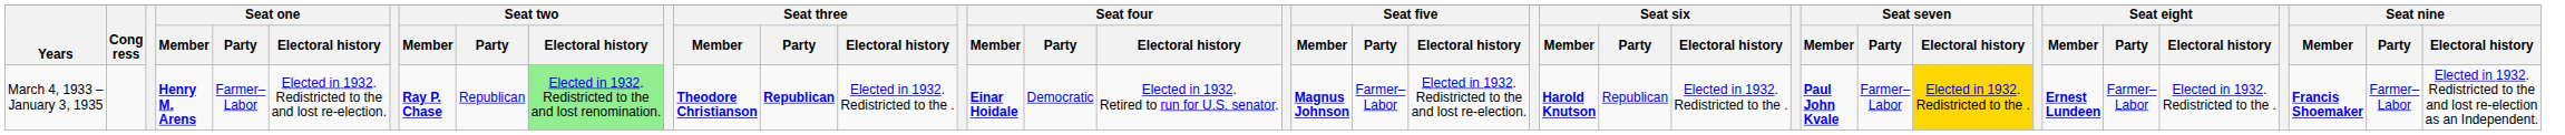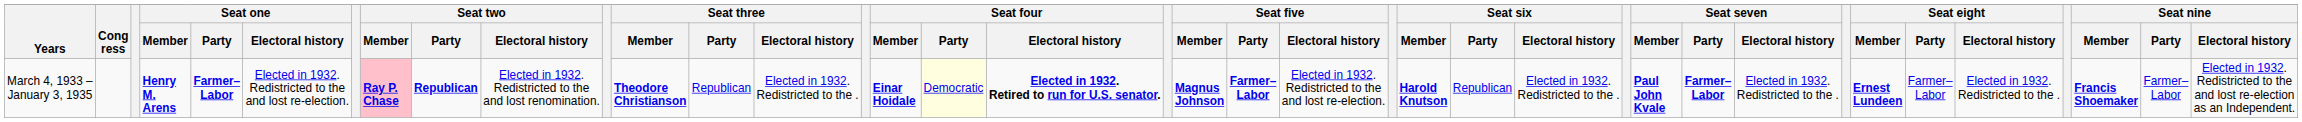March 4, 1933 – January 3, 1935 | Seat one / Party: normal -> bold
March 4, 1933 – January 3, 1935 | Seat two / Member: no background -> pink background
March 4, 1933 – January 3, 1935 | Seat two / Party: normal -> bold
March 4, 1933 – January 3, 1935 | Seat two / Electoral history: lightgreen background -> no background
March 4, 1933 – January 3, 1935 | Seat three / Party: bold -> normal
March 4, 1933 – January 3, 1935 | Seat four / Party: no background -> lightyellow background
March 4, 1933 – January 3, 1935 | Seat four / Electoral history: normal -> bold
March 4, 1933 – January 3, 1935 | Seat five / Party: normal -> bold
March 4, 1933 – January 3, 1935 | Seat seven / Party: normal -> bold
March 4, 1933 – January 3, 1935 | Seat seven / Electoral history: gold background -> no background
